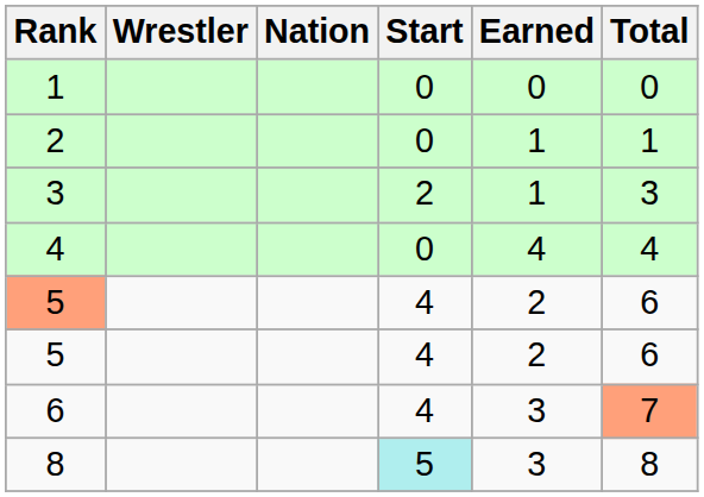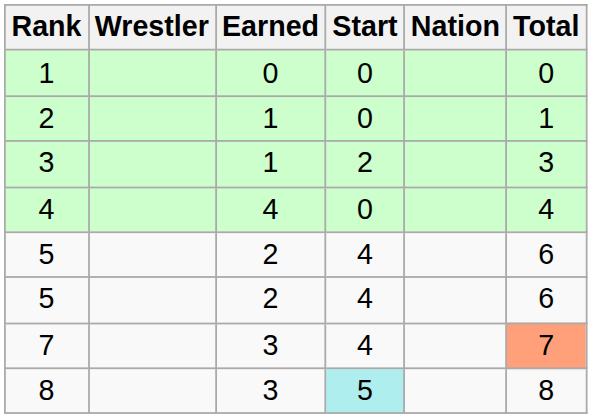columns swapped: Nation <-> Earned
row 6 | Rank: lightsalmon background -> no background
row 8 | Rank: 6 -> 7
